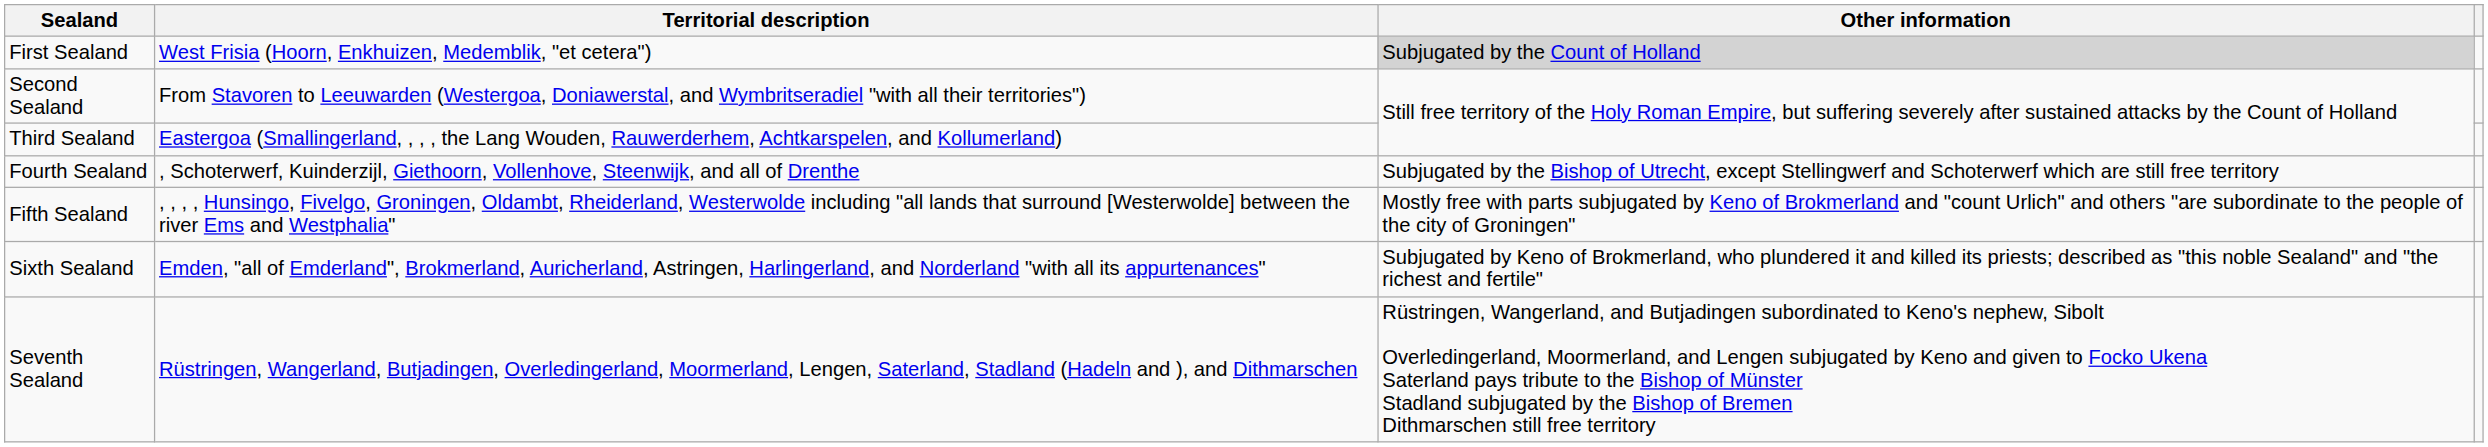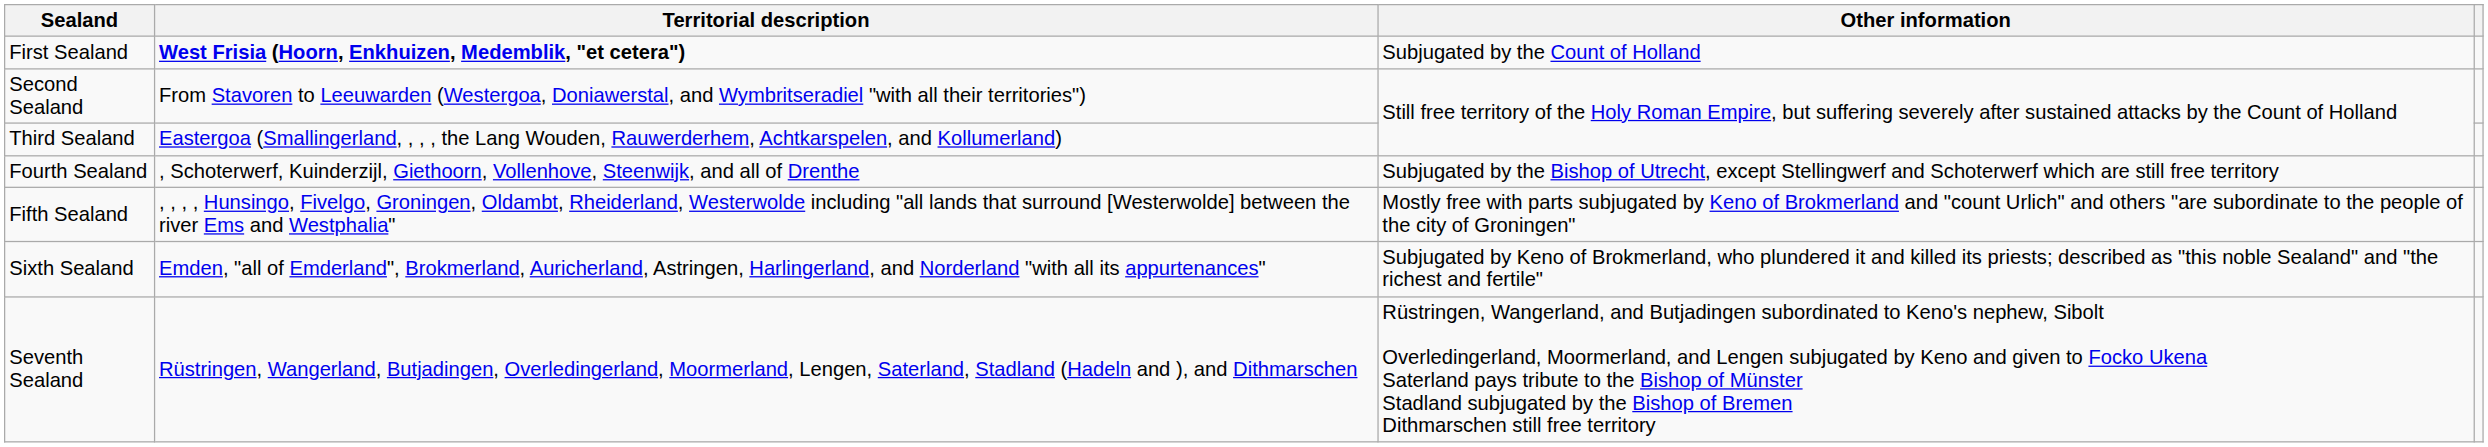First Sealand | Territorial description: normal -> bold
First Sealand | Other information: lightgrey background -> no background
